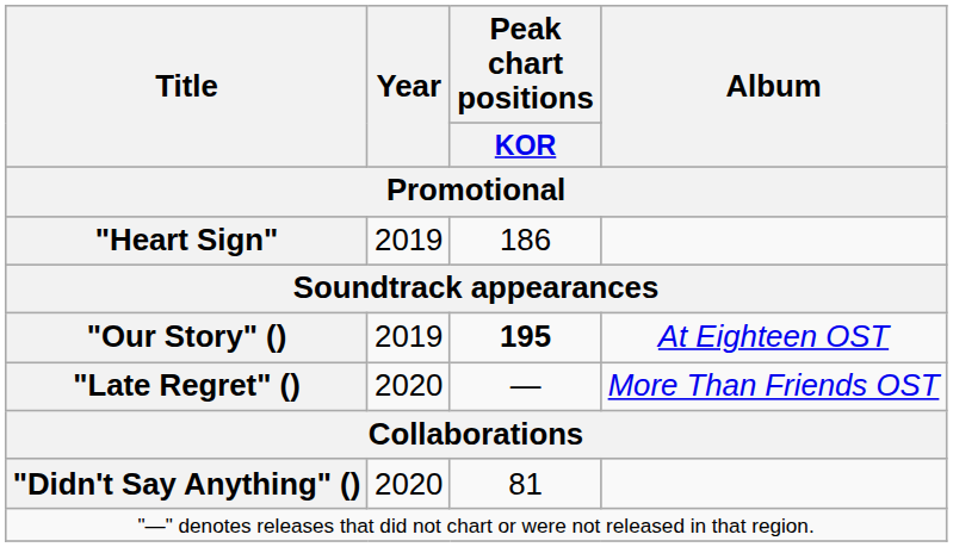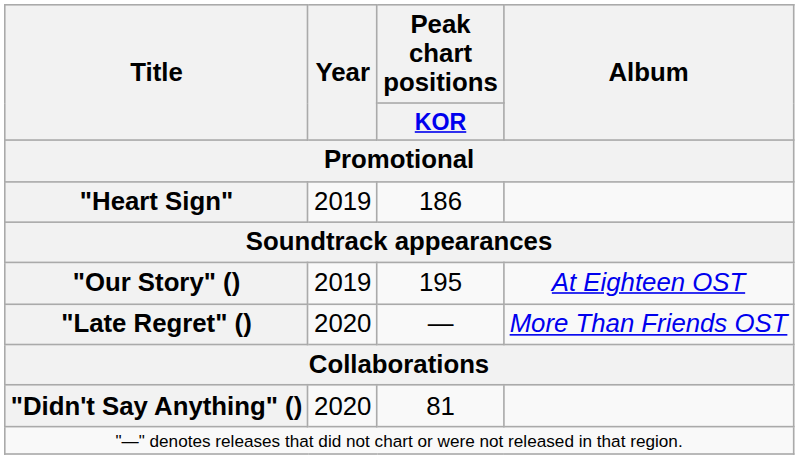"Our Story" () | Peak chart positions / KOR: bold -> normal
